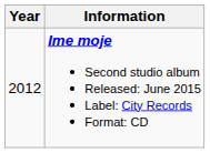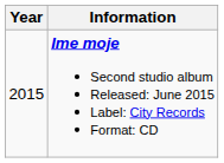row 2 | Year: 2012 -> 2015
